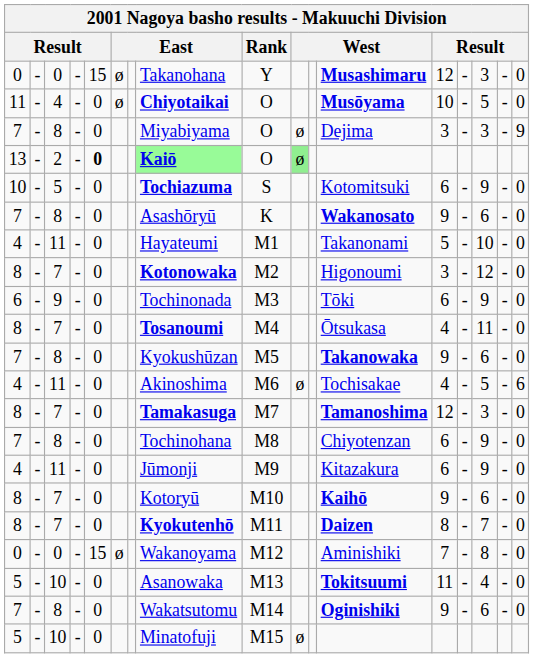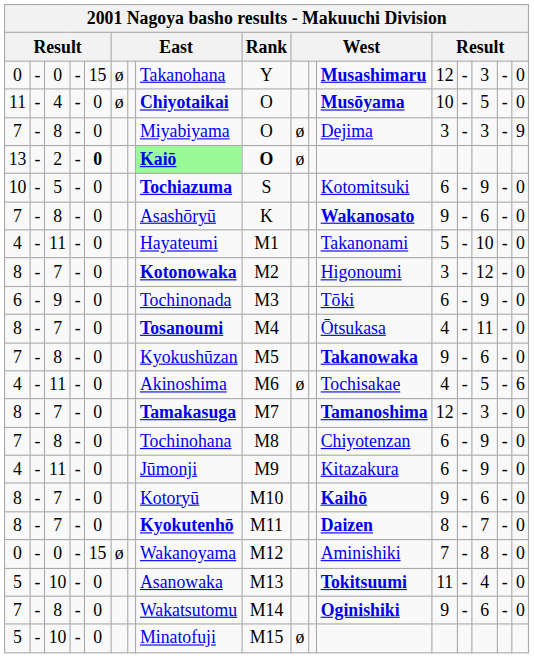13 | Rank: normal -> bold
13 | column 10: lightgreen background -> no background
